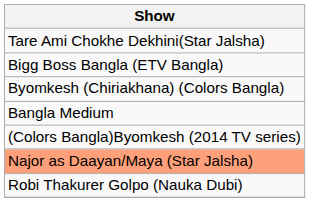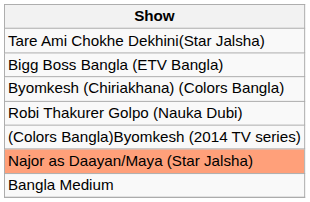row 5 | column 1: Bangla Medium -> Robi Thakurer Golpo (Nauka Dubi)
row 8 | column 1: Robi Thakurer Golpo (Nauka Dubi) -> Bangla Medium
